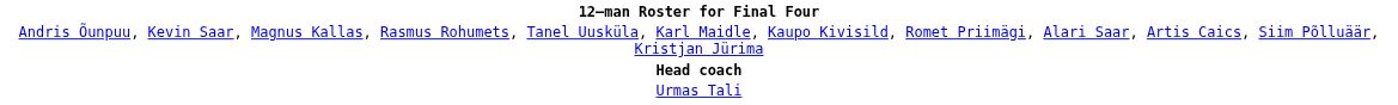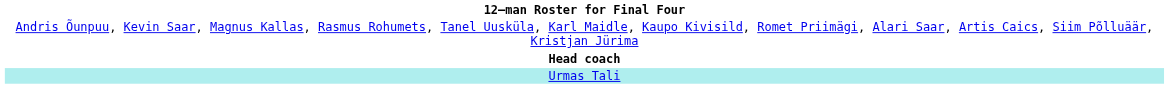row 4 | column 1: no background -> paleturquoise background
